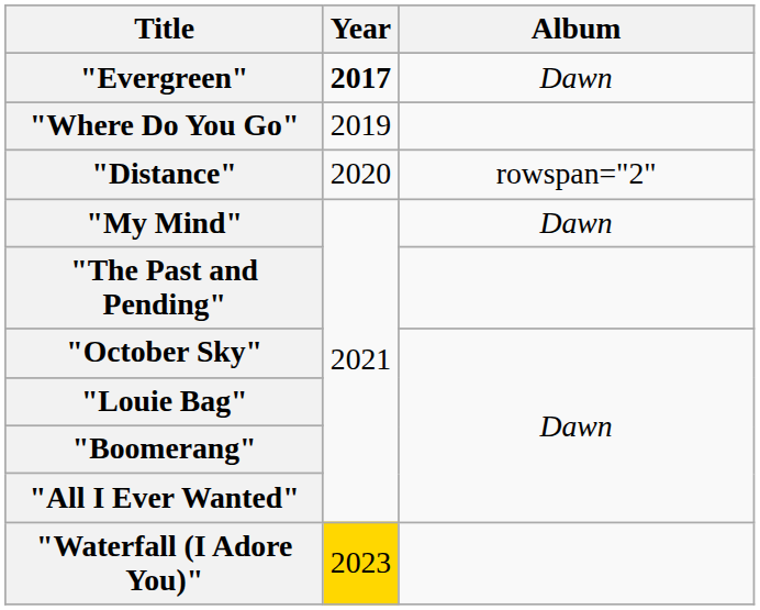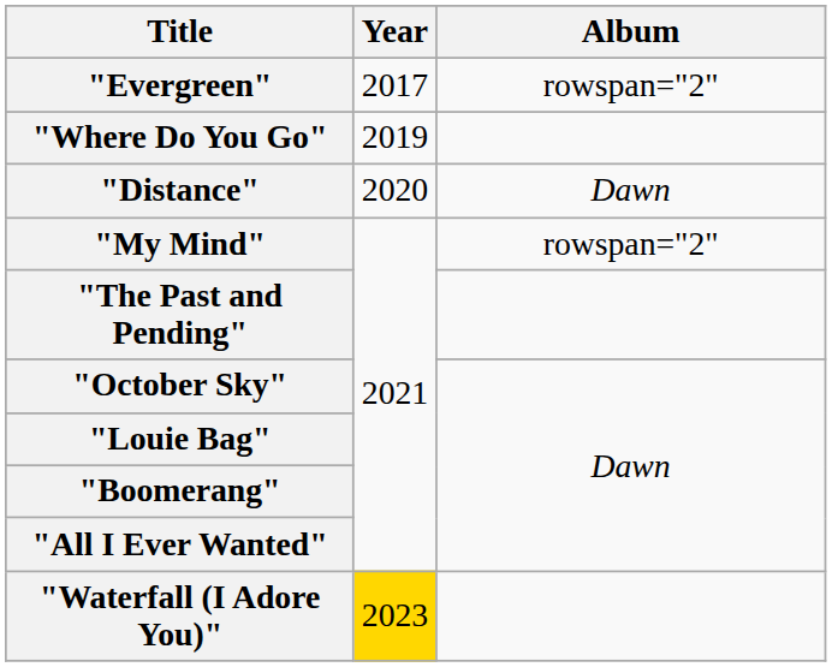"Evergreen" | Year: bold -> normal
"Evergreen" | Album: Dawn -> rowspan="2"
"Distance" | Album: rowspan="2" -> Dawn
"My Mind" | Album: Dawn -> rowspan="2"
